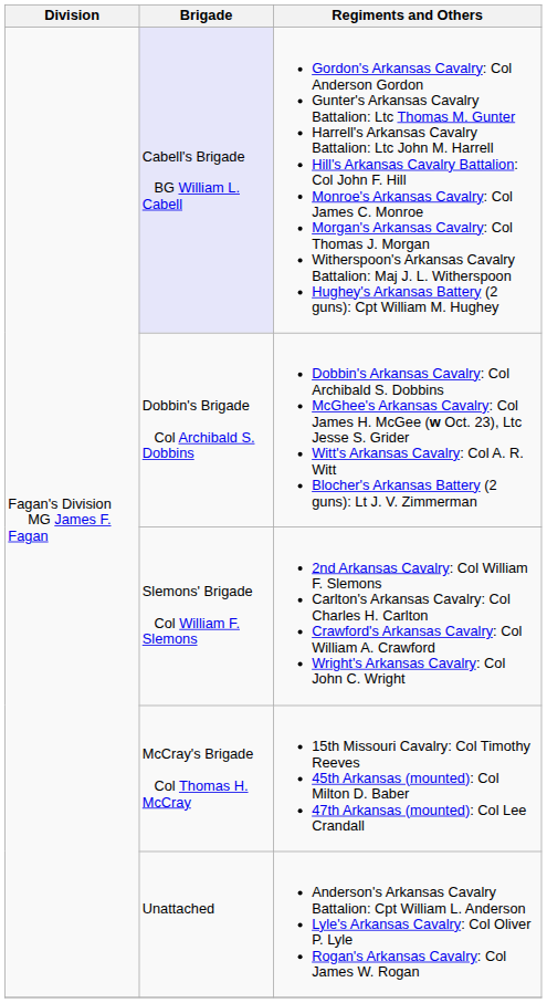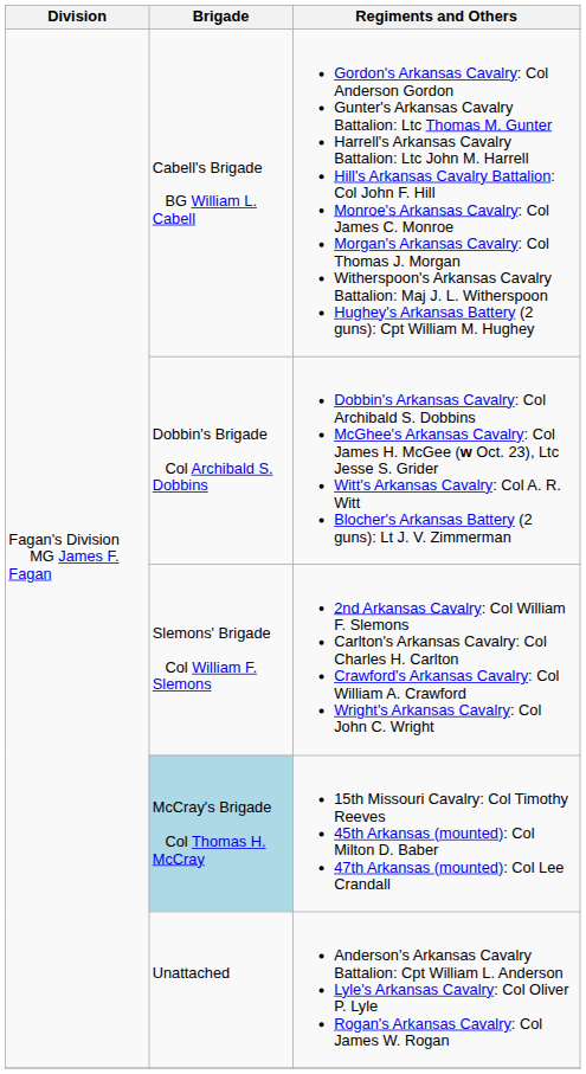Cabell's Brigade BG William L. Cabell | Brigade: lavender background -> no background
McCray's Brigade Col Thomas H. McCray | Brigade: no background -> lightblue background
